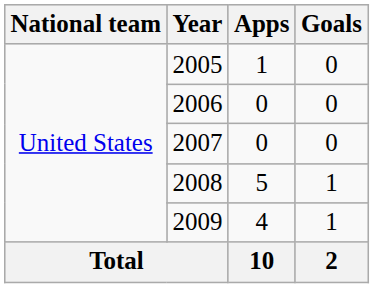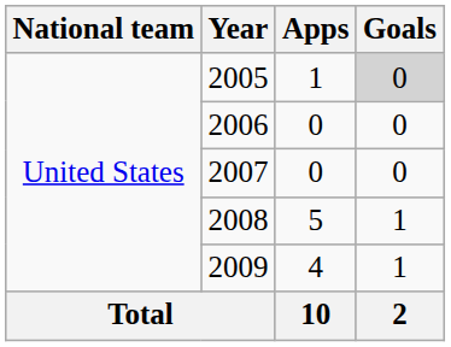2005 | Goals: no background -> lightgrey background
